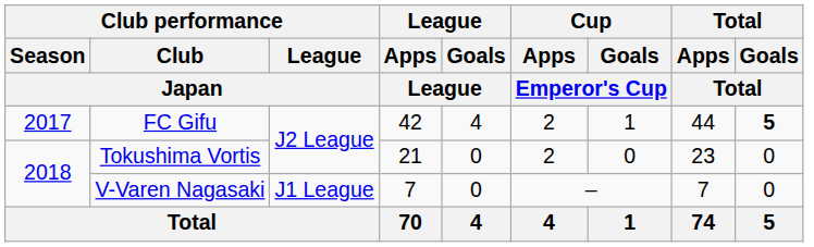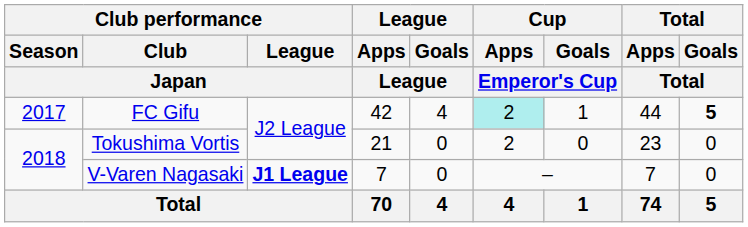FC Gifu | Cup / Apps / Emperor's Cup: no background -> paleturquoise background
V-Varen Nagasaki | Club performance / League / Japan: normal -> bold
